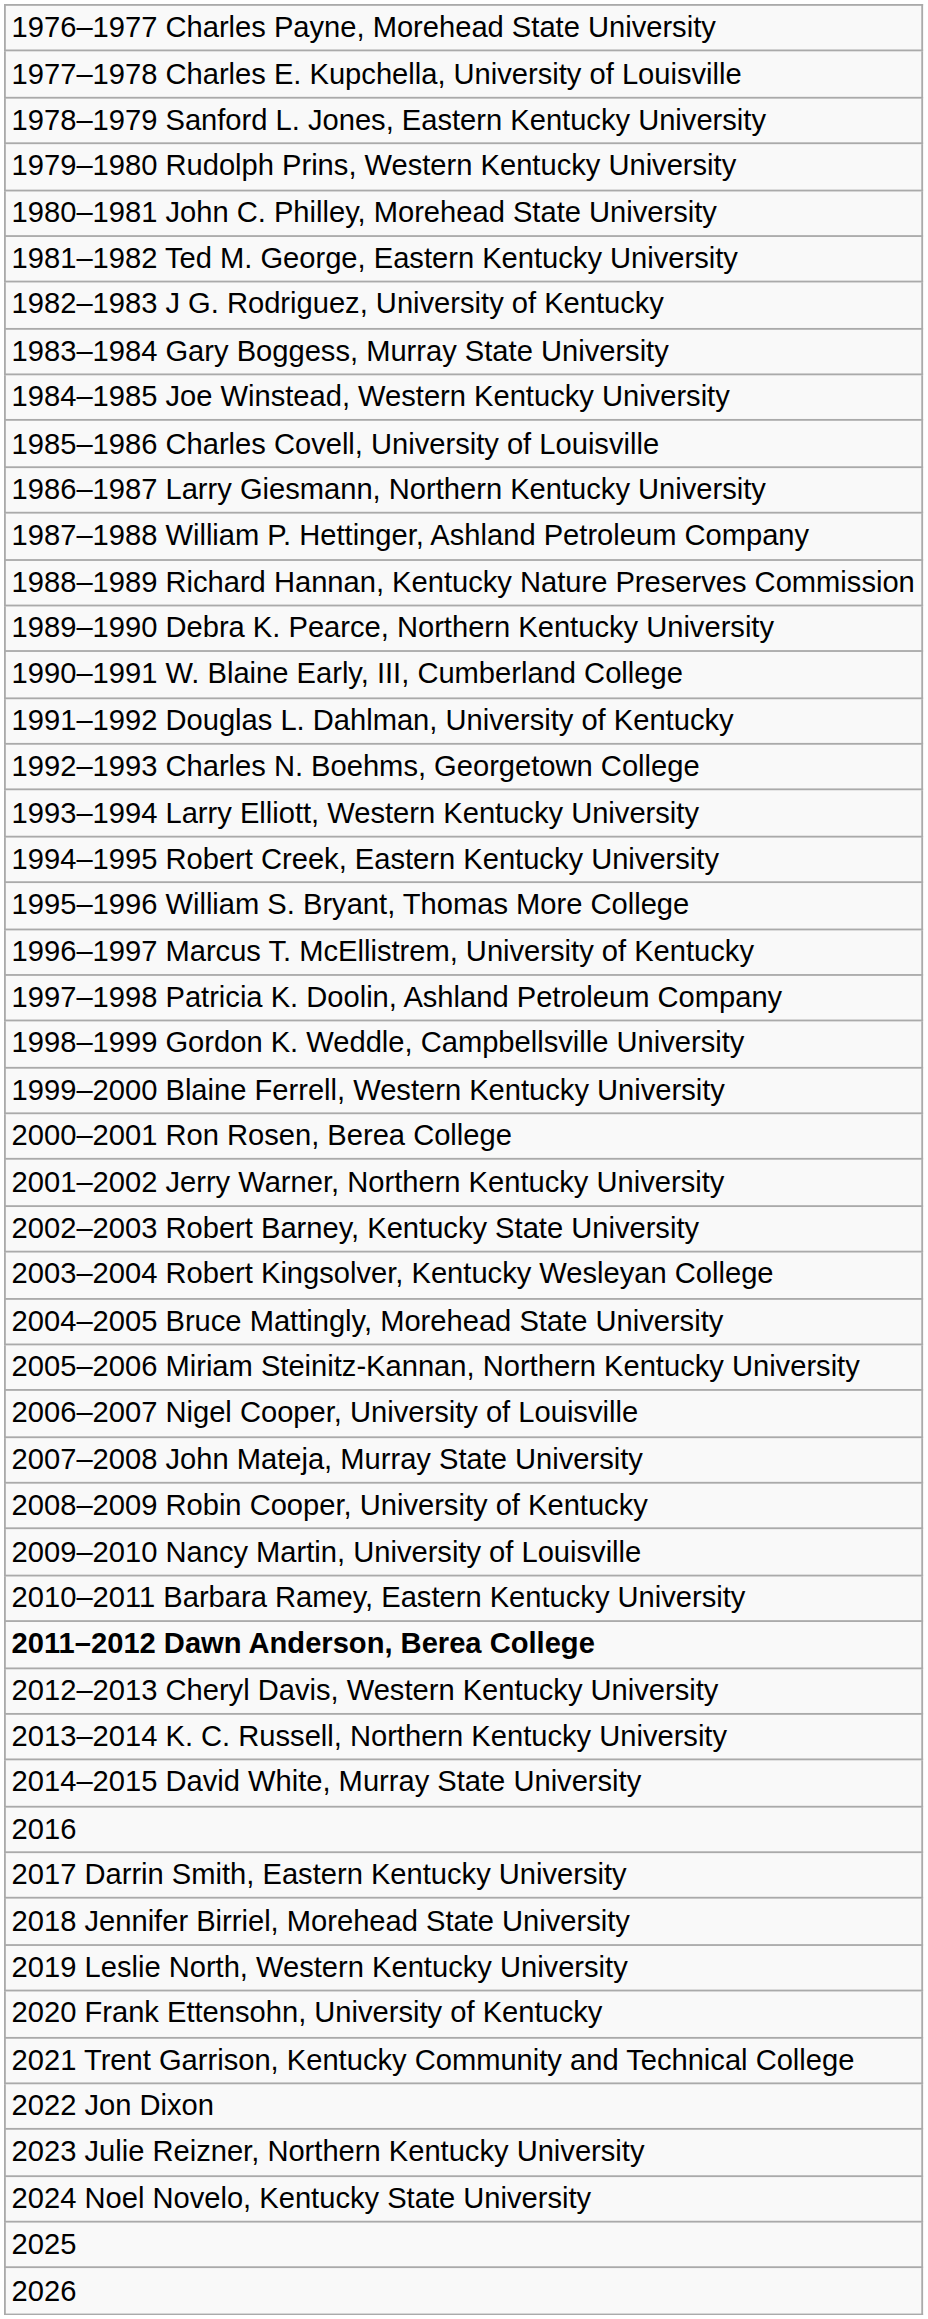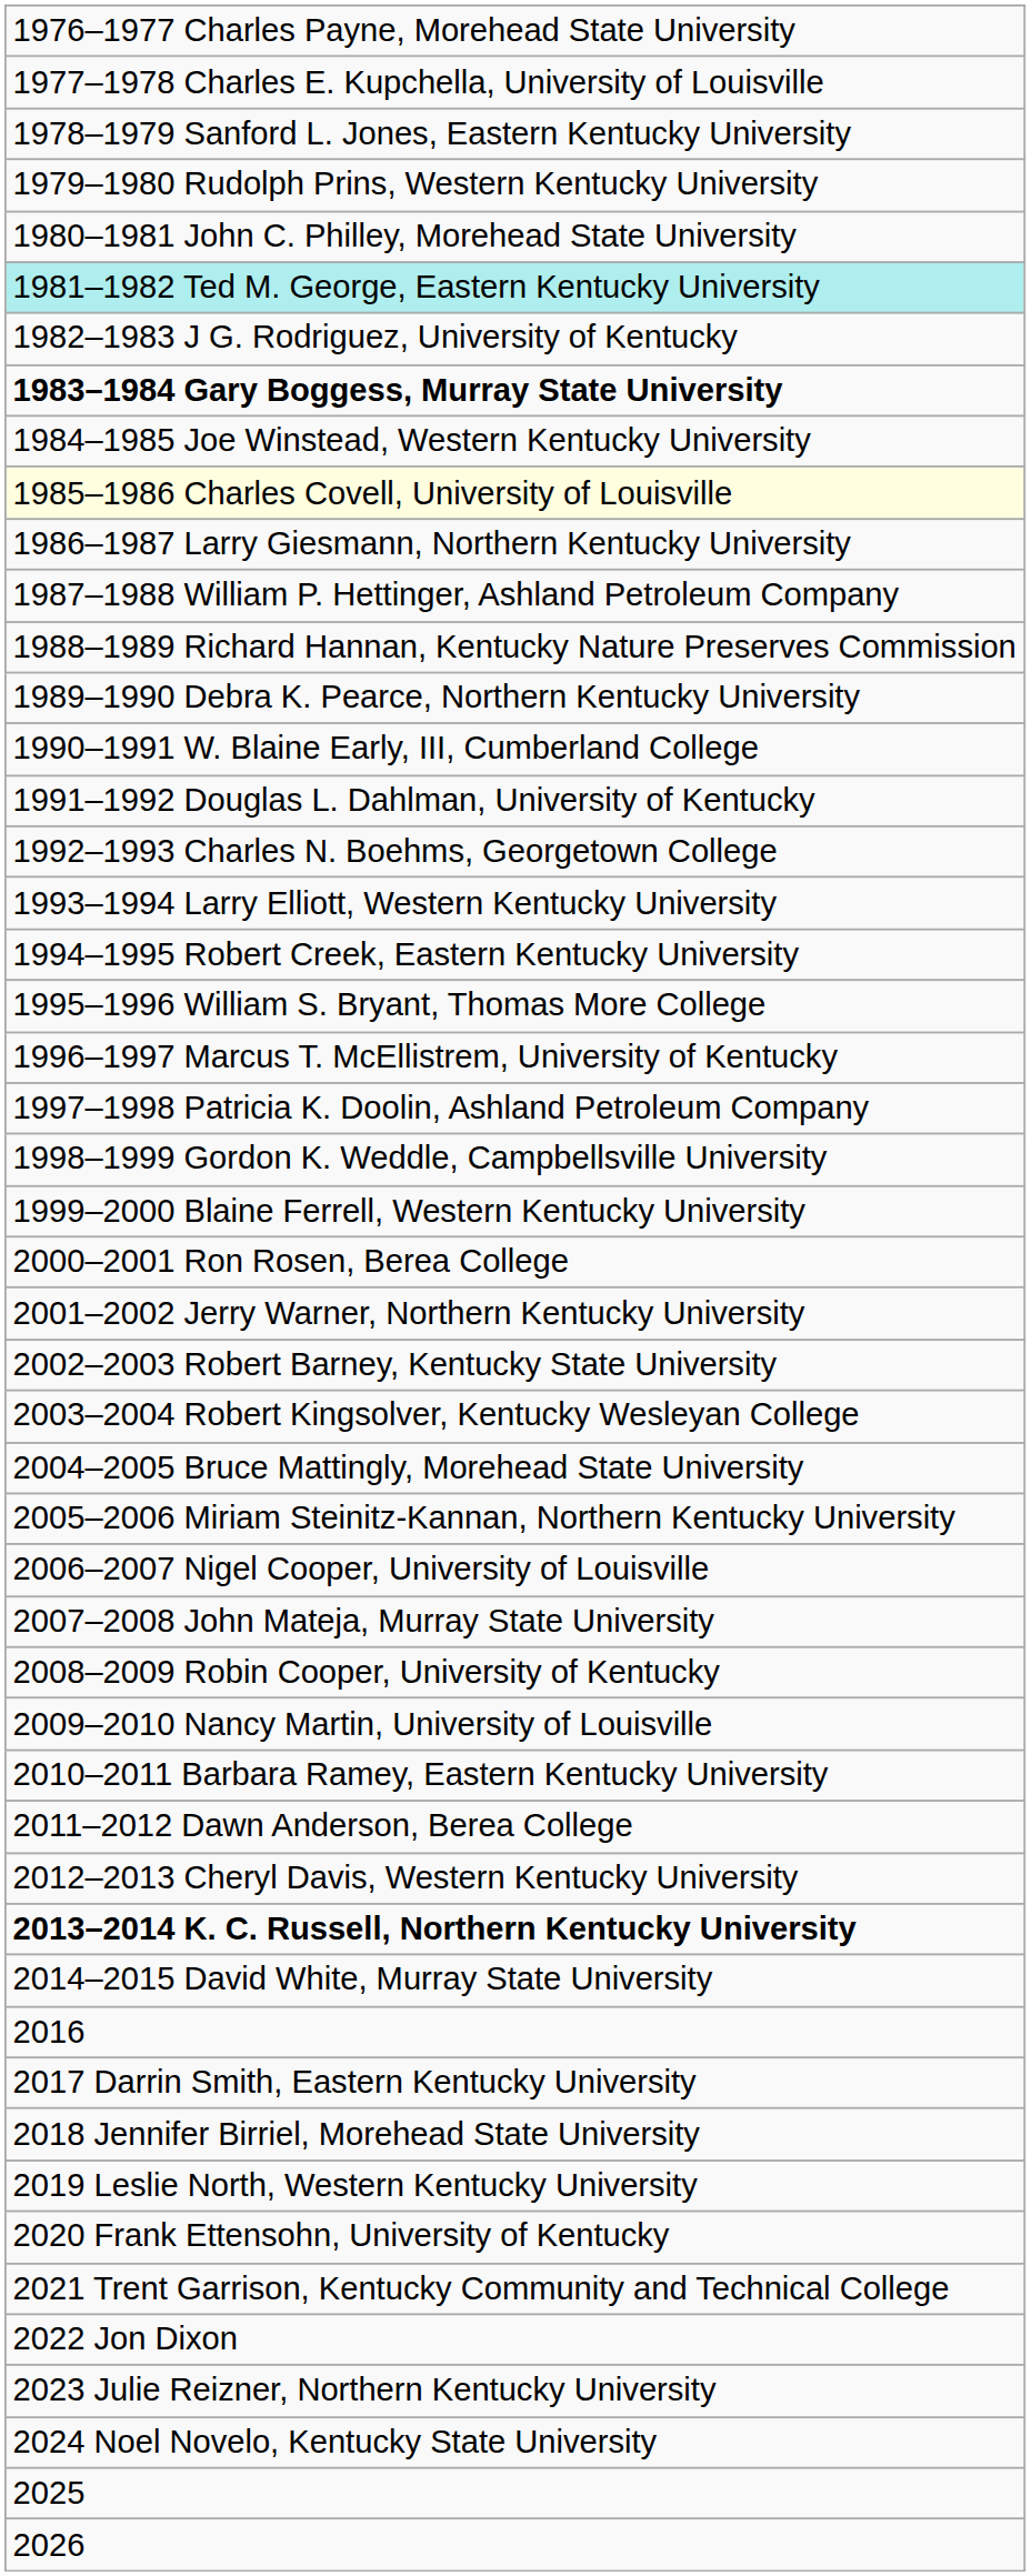row 6 | column 1: no background -> paleturquoise background
row 8 | column 1: normal -> bold
row 10 | column 1: no background -> lightyellow background
row 36 | column 1: bold -> normal
row 38 | column 1: normal -> bold
